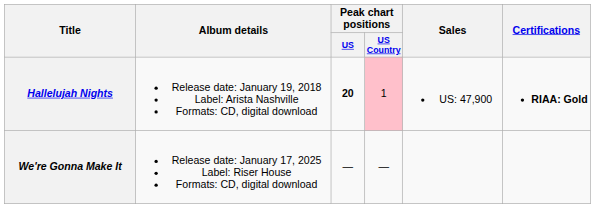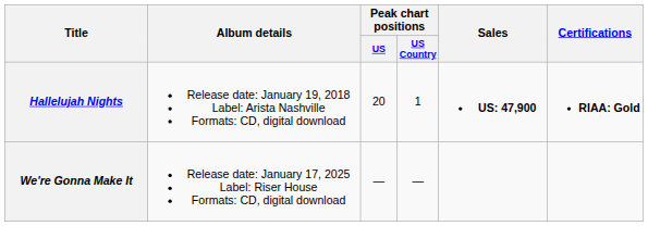Hallelujah Nights | Peak chart positions / US: bold -> normal
Hallelujah Nights | Peak chart positions / US Country: pink background -> no background
Hallelujah Nights | Sales: normal -> bold
